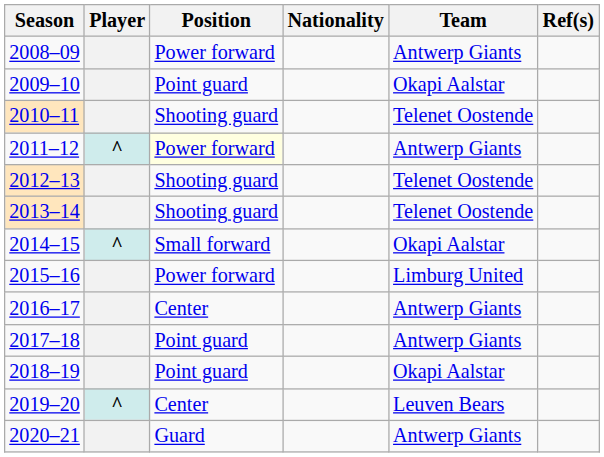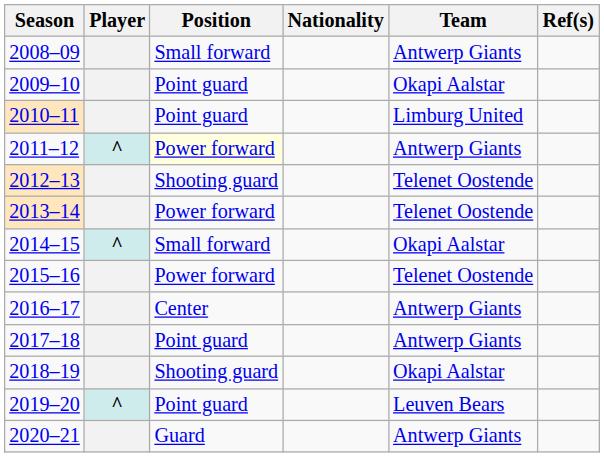2008–09 | Position: Power forward -> Small forward
2010–11 | Position: Shooting guard -> Point guard
2010–11 | Team: Telenet Oostende -> Limburg United
2013–14 | Position: Shooting guard -> Power forward
2015–16 | Team: Limburg United -> Telenet Oostende
2018–19 | Position: Point guard -> Shooting guard
2019–20 | Position: Center -> Point guard
